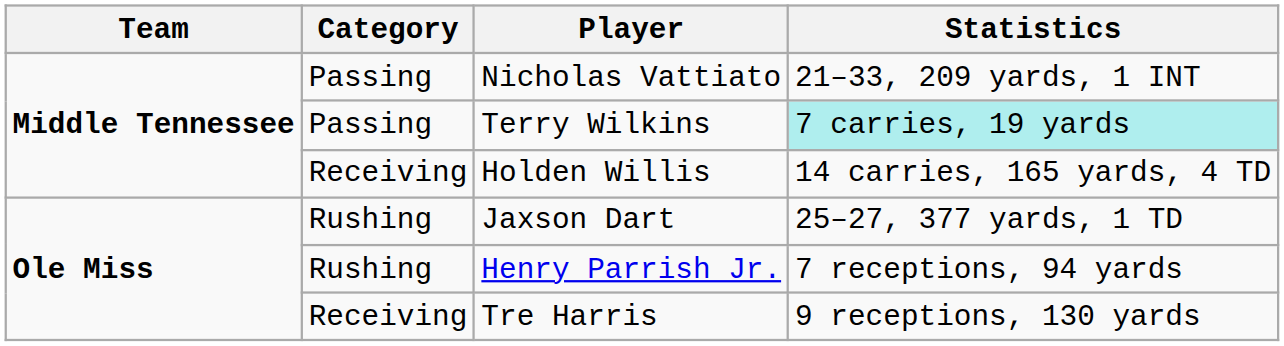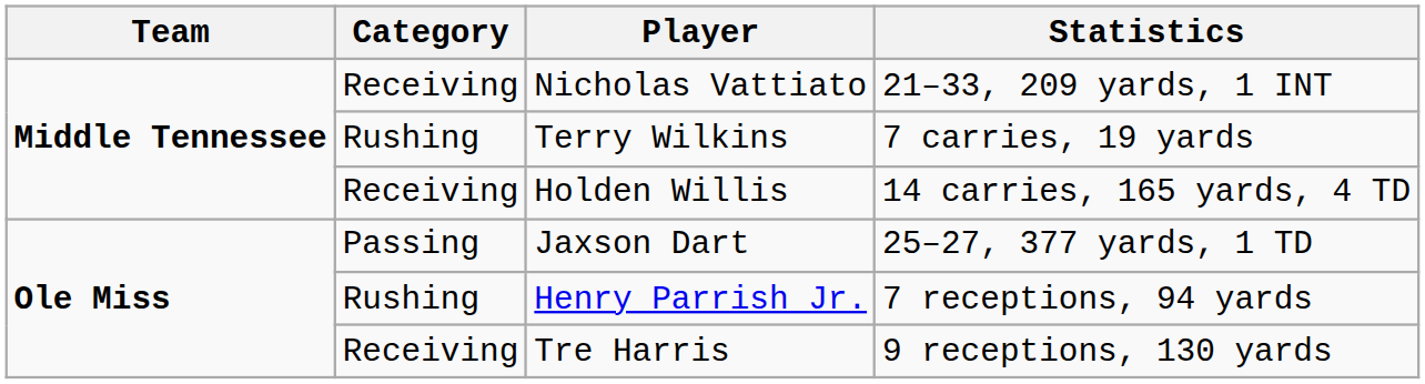Nicholas Vattiato | Category: Passing -> Receiving
Terry Wilkins | Category: Passing -> Rushing
Terry Wilkins | Statistics: paleturquoise background -> no background
Jaxson Dart | Category: Rushing -> Passing
